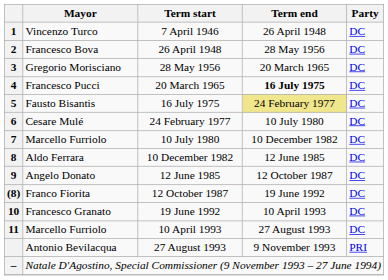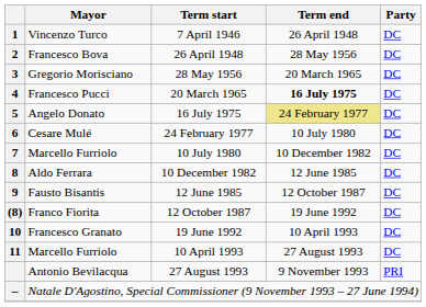5 | Mayor: Fausto Bisantis -> Angelo Donato
9 | Mayor: Angelo Donato -> Fausto Bisantis
